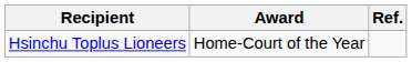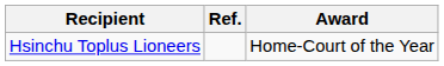columns swapped: Award <-> Ref.
